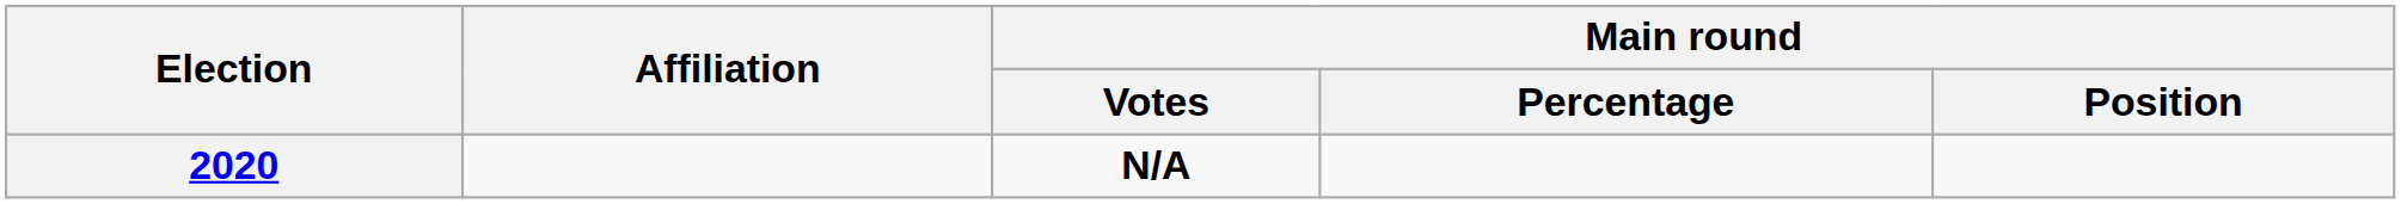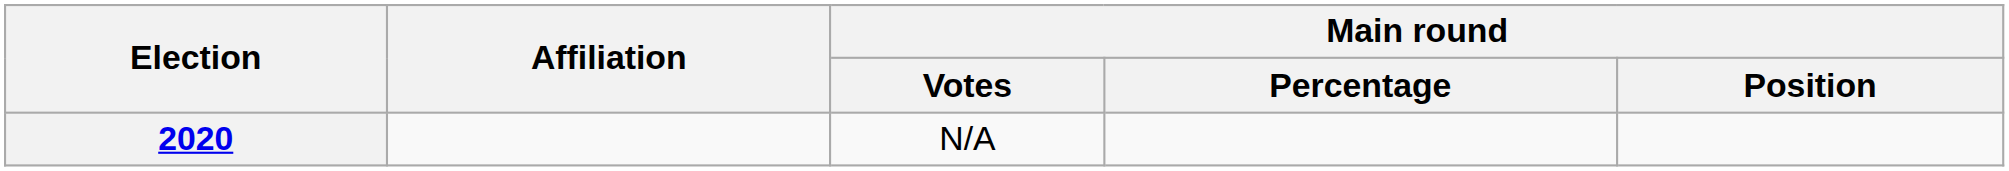2020 | Main round / Votes: bold -> normal
